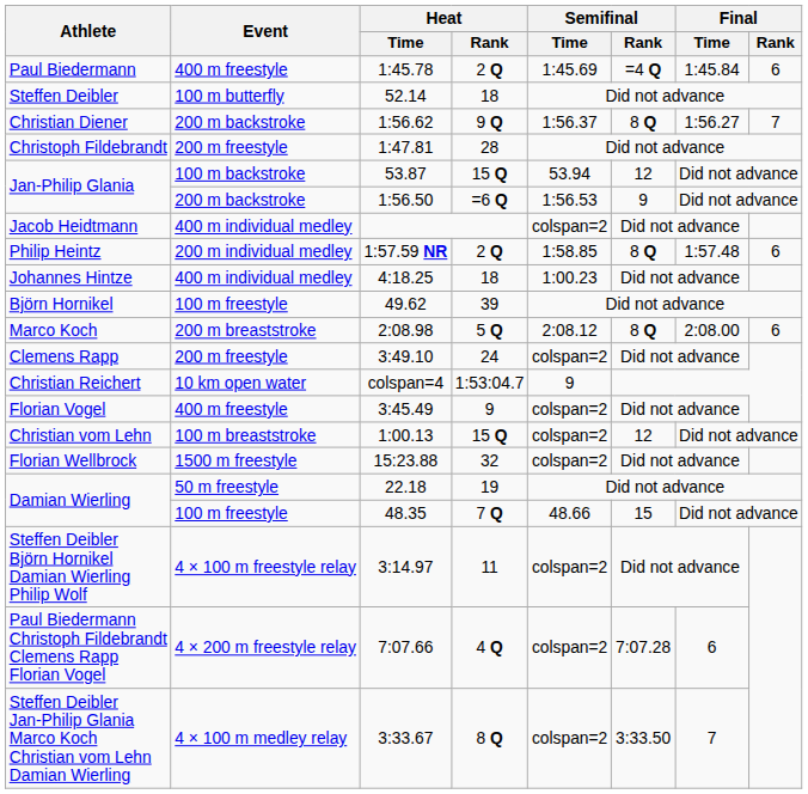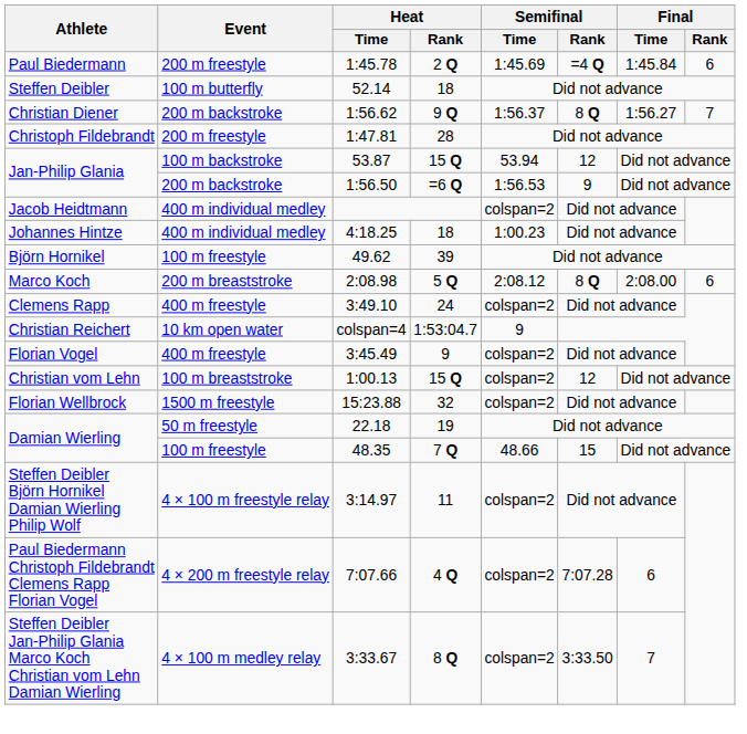Paul Biedermann | Event: 400 m freestyle -> 200 m freestyle
- row: Philip Heintz | 200 m individual medley | 1:57.59 NR | 2 Q | 1:58.85 | 8 Q | 1:57.48 | 6
Clemens Rapp | Event: 200 m freestyle -> 400 m freestyle
